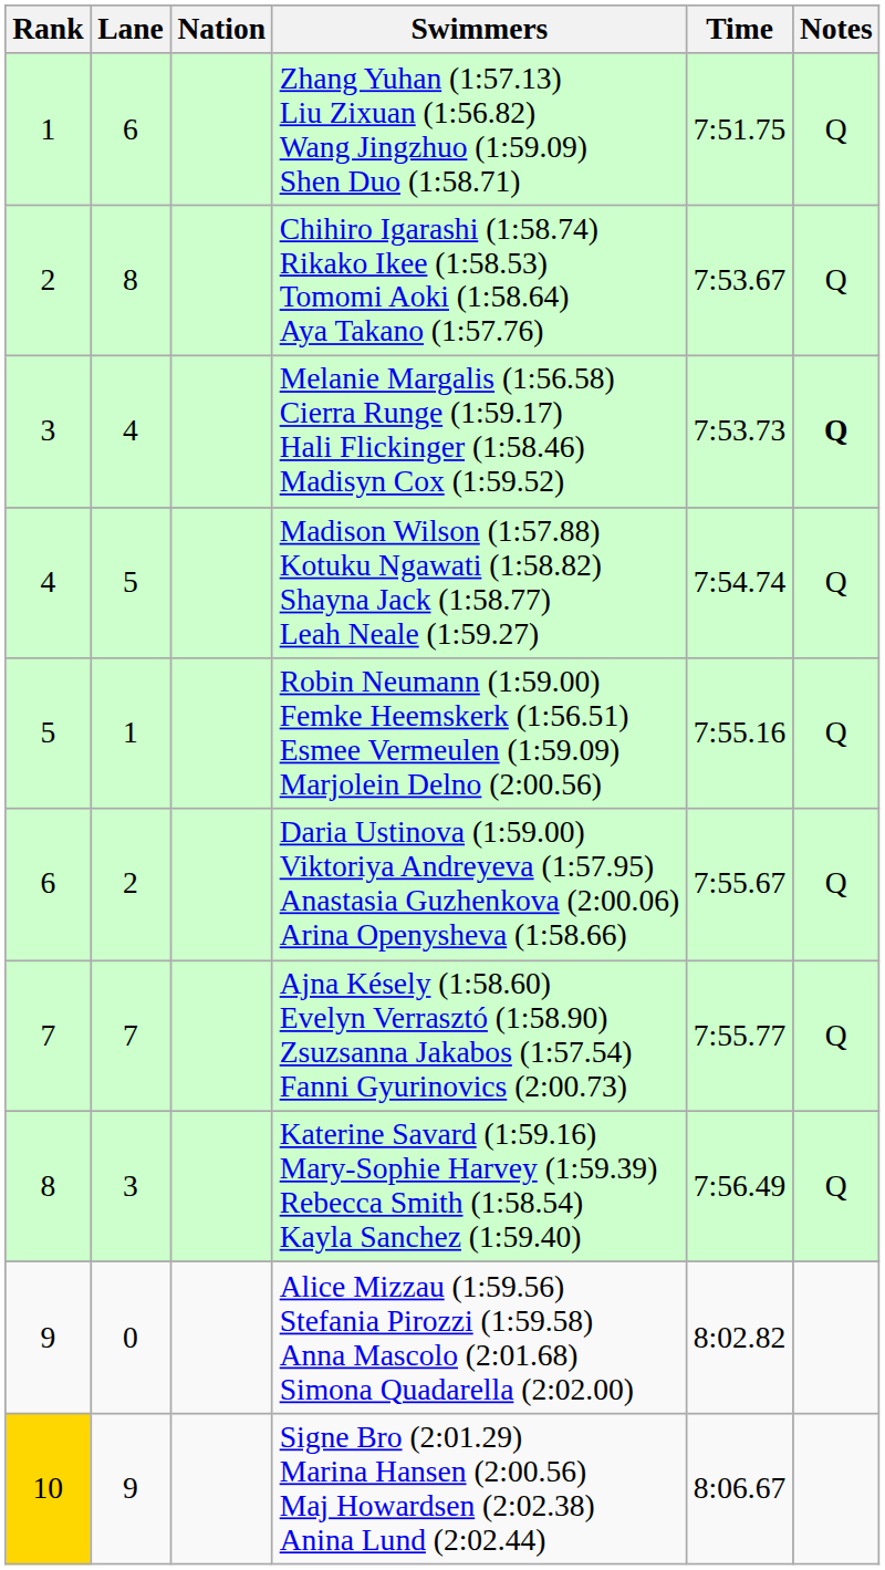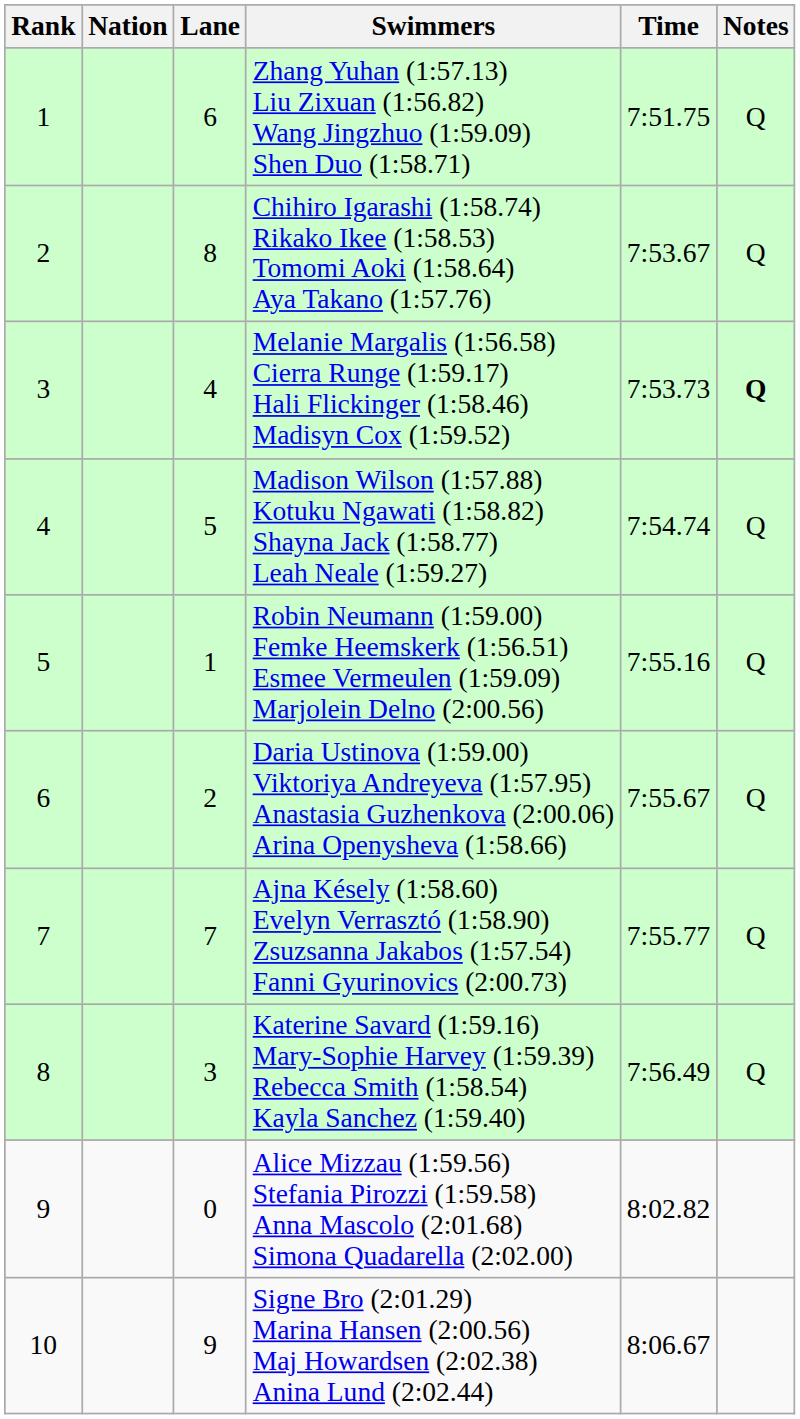columns swapped: Lane <-> Nation
row 11 | Rank: gold background -> no background
